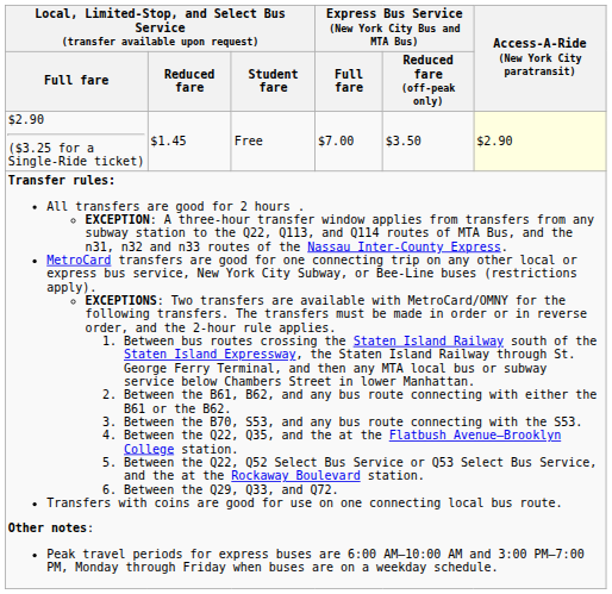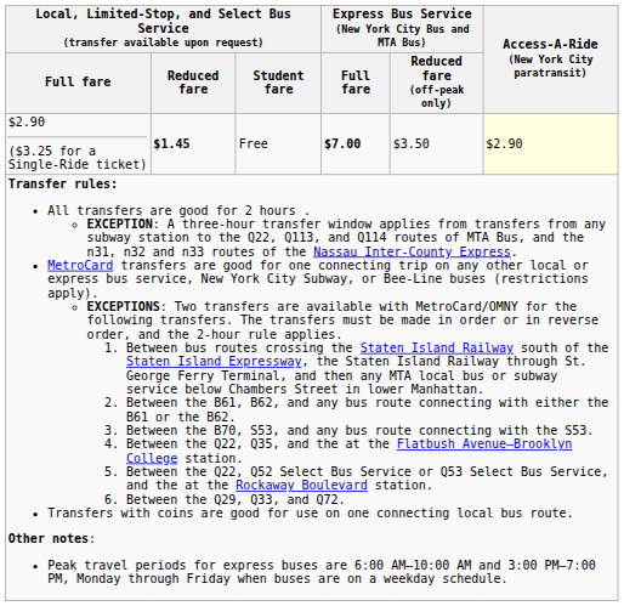$2.90 ($3.25 for a Single-Ride ticket) | column 2: normal -> bold
$2.90 ($3.25 for a Single-Ride ticket) | column 4: normal -> bold
